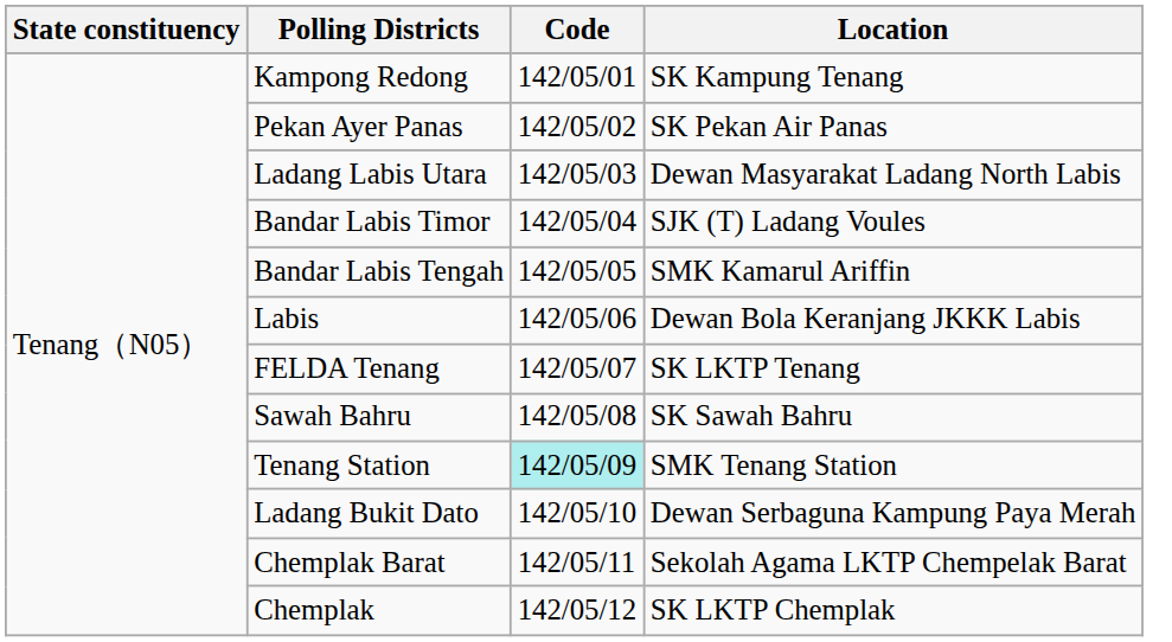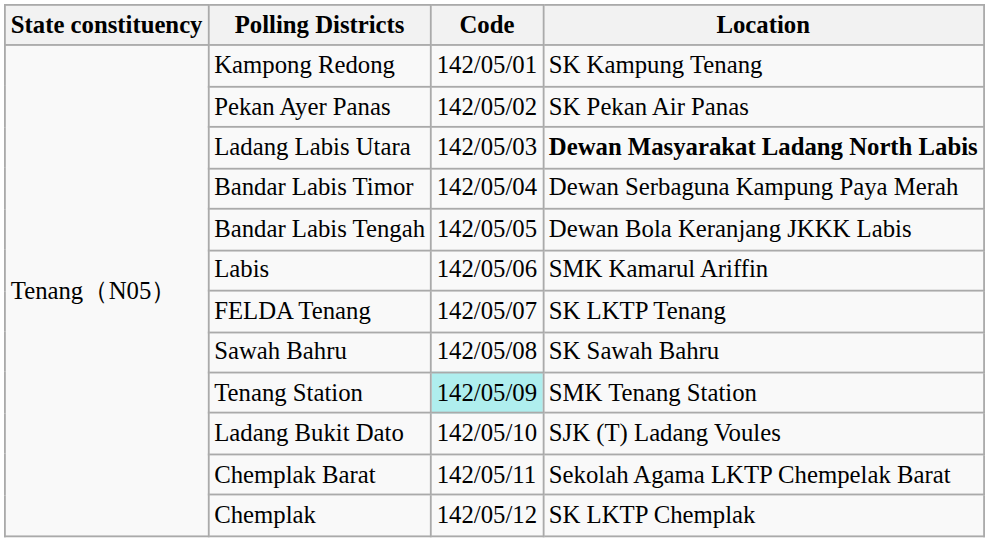Ladang Labis Utara | Location: normal -> bold
Bandar Labis Timor | Location: SJK (T) Ladang Voules -> Dewan Serbaguna Kampung Paya Merah
Bandar Labis Tengah | Location: SMK Kamarul Ariffin -> Dewan Bola Keranjang JKKK Labis
Labis | Location: Dewan Bola Keranjang JKKK Labis -> SMK Kamarul Ariffin
Ladang Bukit Dato | Location: Dewan Serbaguna Kampung Paya Merah -> SJK (T) Ladang Voules
